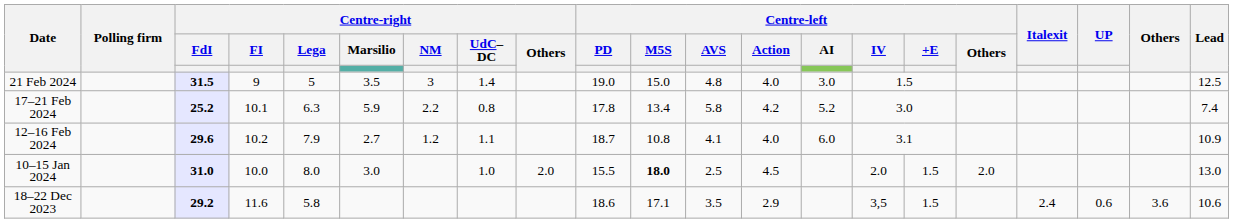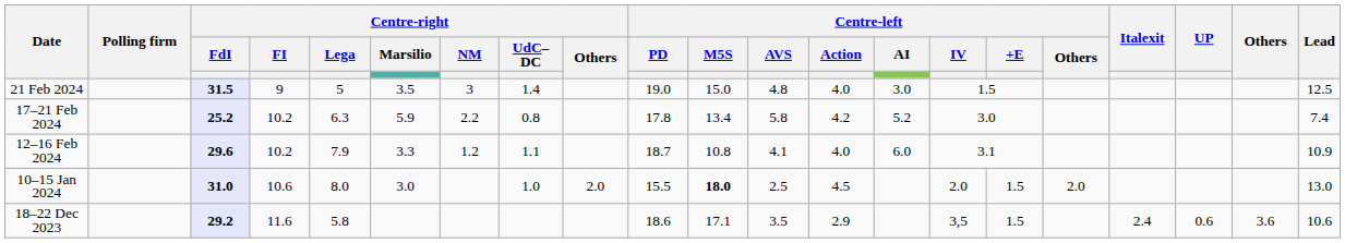17–21 Feb 2024 | Centre-right / FI: 10.1 -> 10.2
12–16 Feb 2024 | Centre-right / Marsilio: 2.7 -> 3.3
10–15 Jan 2024 | Centre-right / FI: 10.0 -> 10.6
